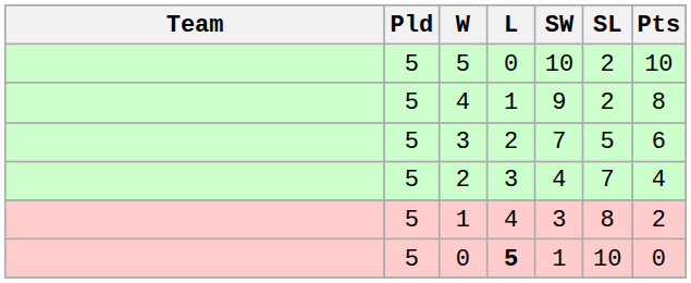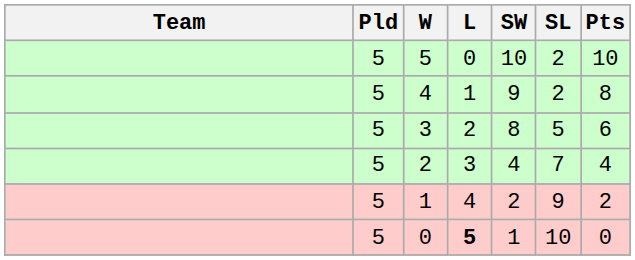row 4 | SW: 7 -> 8
row 6 | SW: 3 -> 2
row 6 | SL: 8 -> 9
